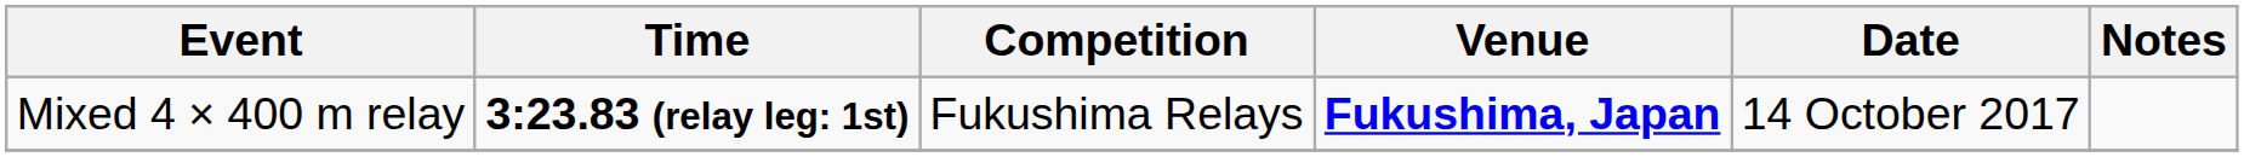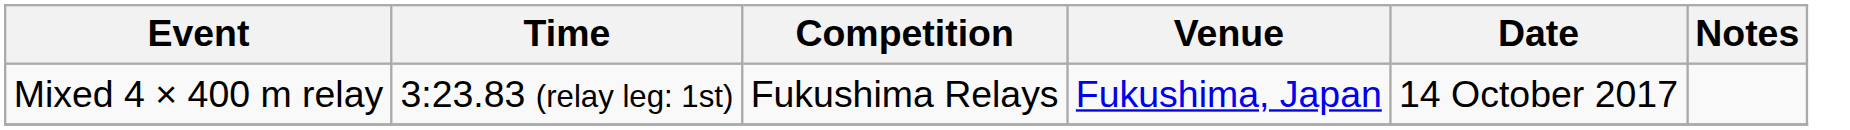Mixed 4 × 400 m relay | Time: bold -> normal
Mixed 4 × 400 m relay | Venue: bold -> normal
